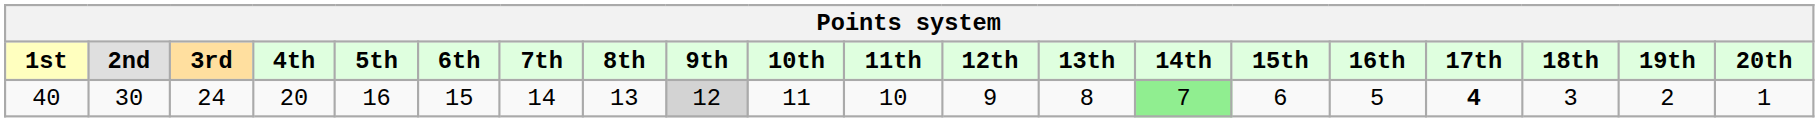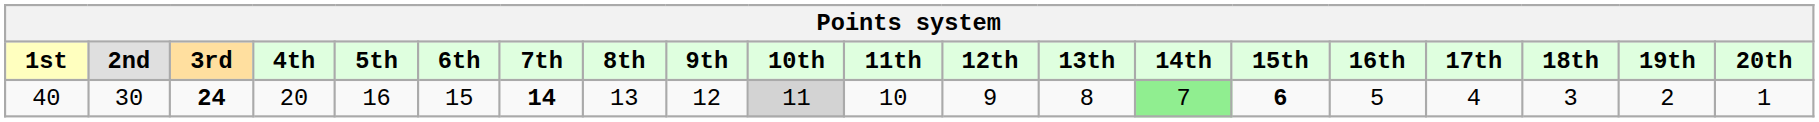40 | 3rd: normal -> bold
40 | 7th: normal -> bold
40 | 9th: lightgrey background -> no background
40 | 10th: no background -> lightgrey background
40 | 15th: normal -> bold
40 | 17th: bold -> normal
